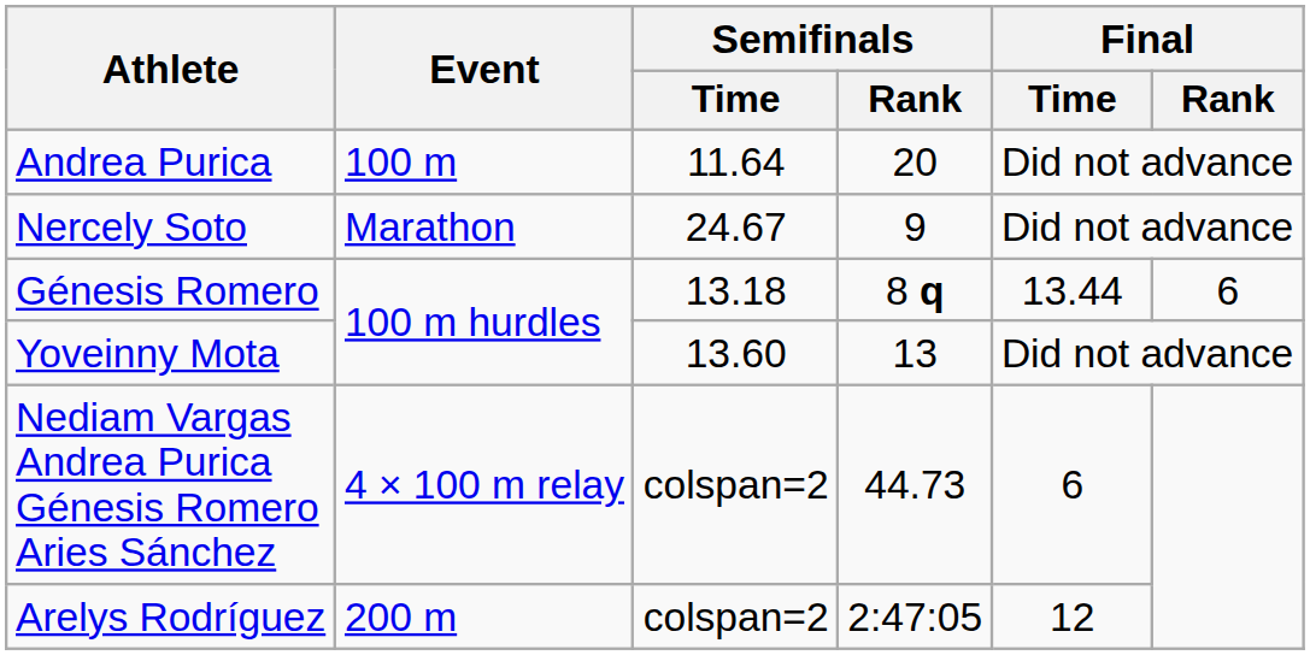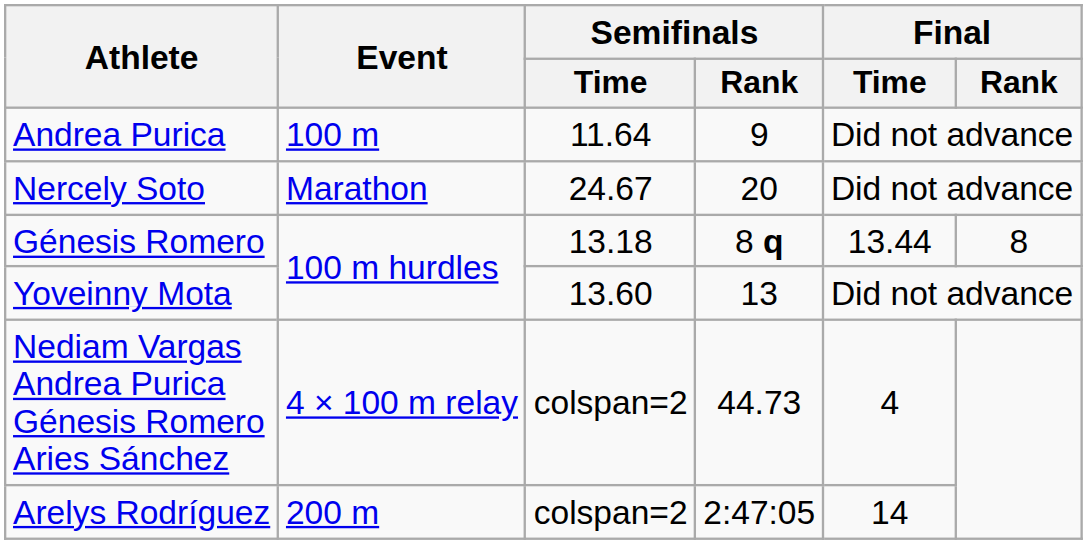Andrea Purica | Semifinals / Rank: 20 -> 9
Nercely Soto | Semifinals / Rank: 9 -> 20
Génesis Romero | Final / Rank: 6 -> 8
Nediam Vargas Andrea Purica Génesis Romero Aries Sánchez | Final / Time: 6 -> 4
Arelys Rodríguez | Final / Time: 12 -> 14
